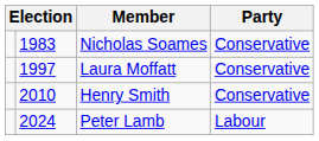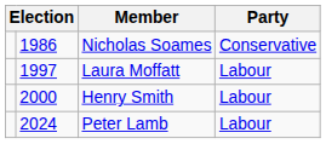Nicholas Soames | column 2: 1983 -> 1986
Laura Moffatt | Party: Conservative -> Labour
Henry Smith | column 2: 2010 -> 2000
Henry Smith | Party: Conservative -> Labour
